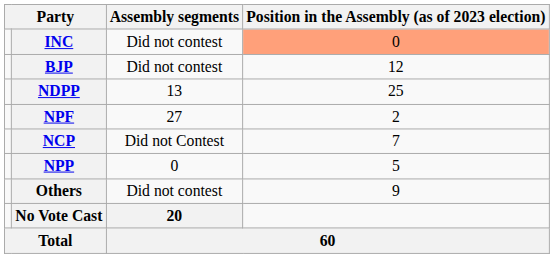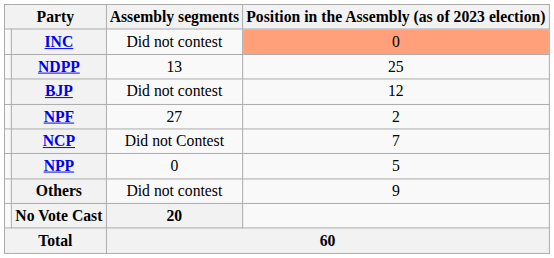rows swapped: BJP <-> NDPP
